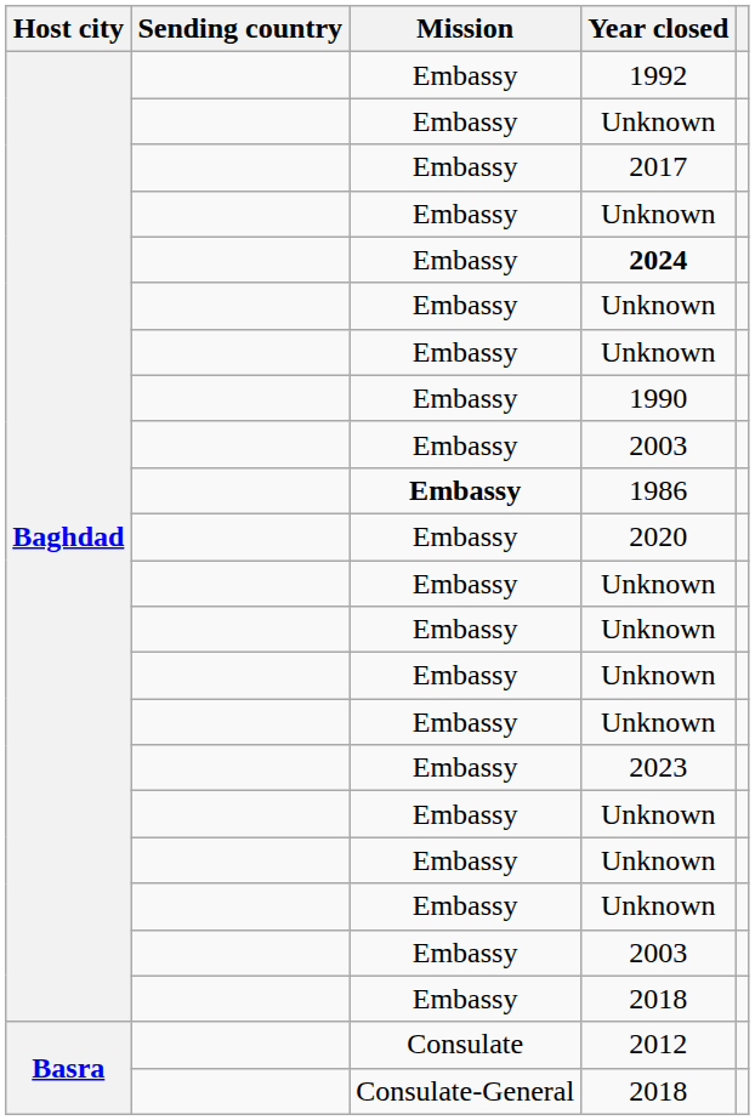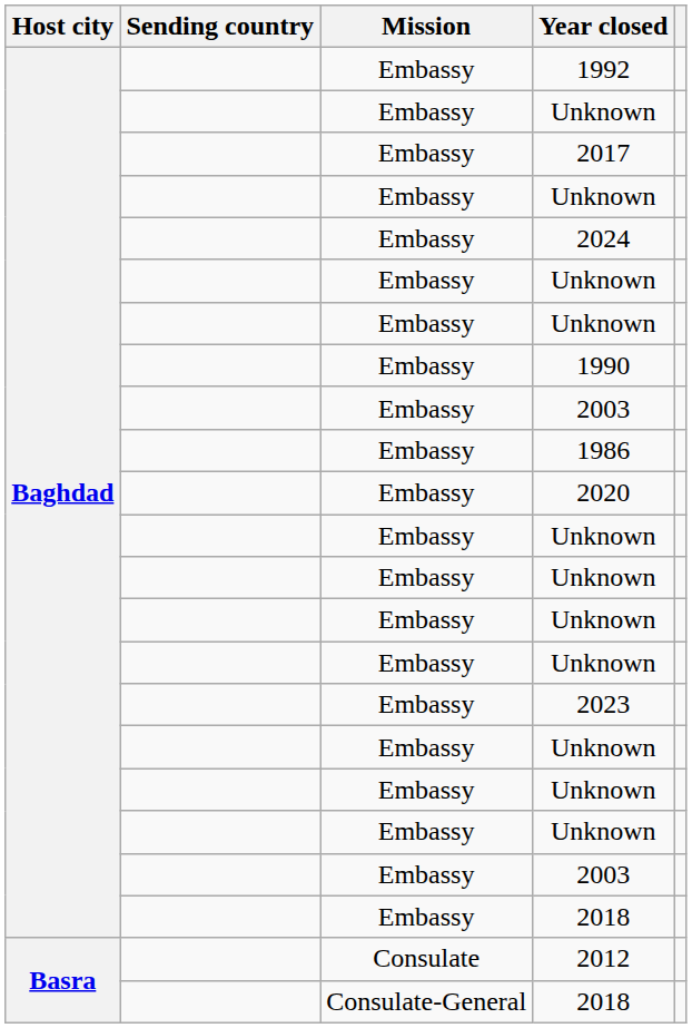2024 | Year closed: bold -> normal
1986 | Mission: bold -> normal
